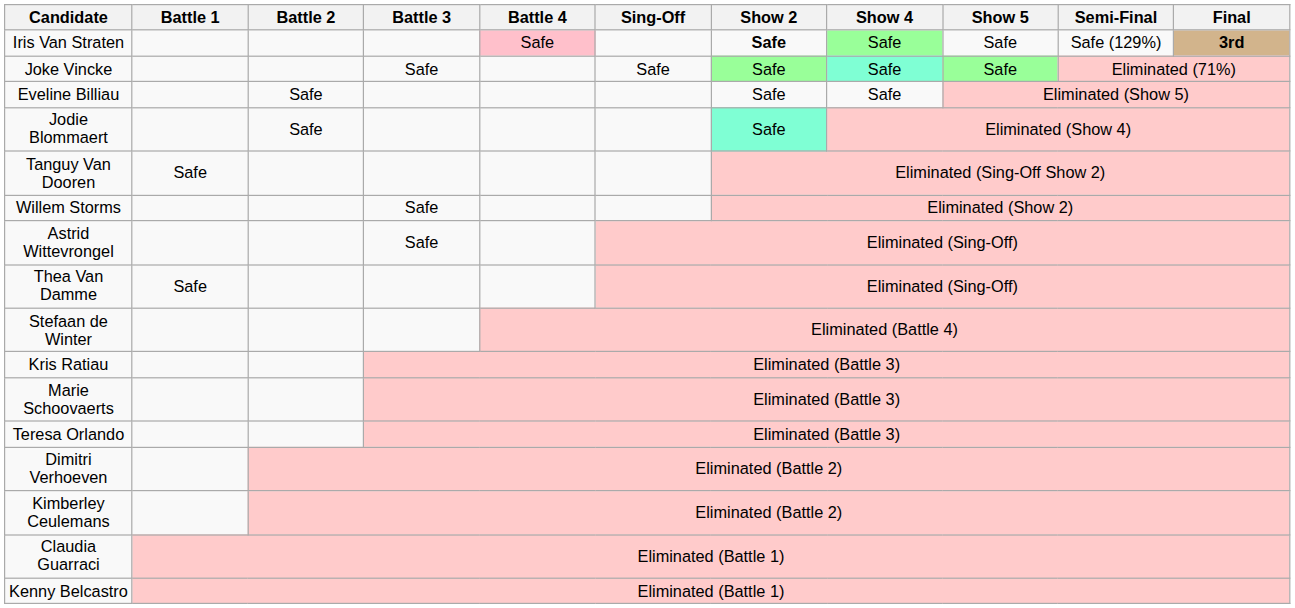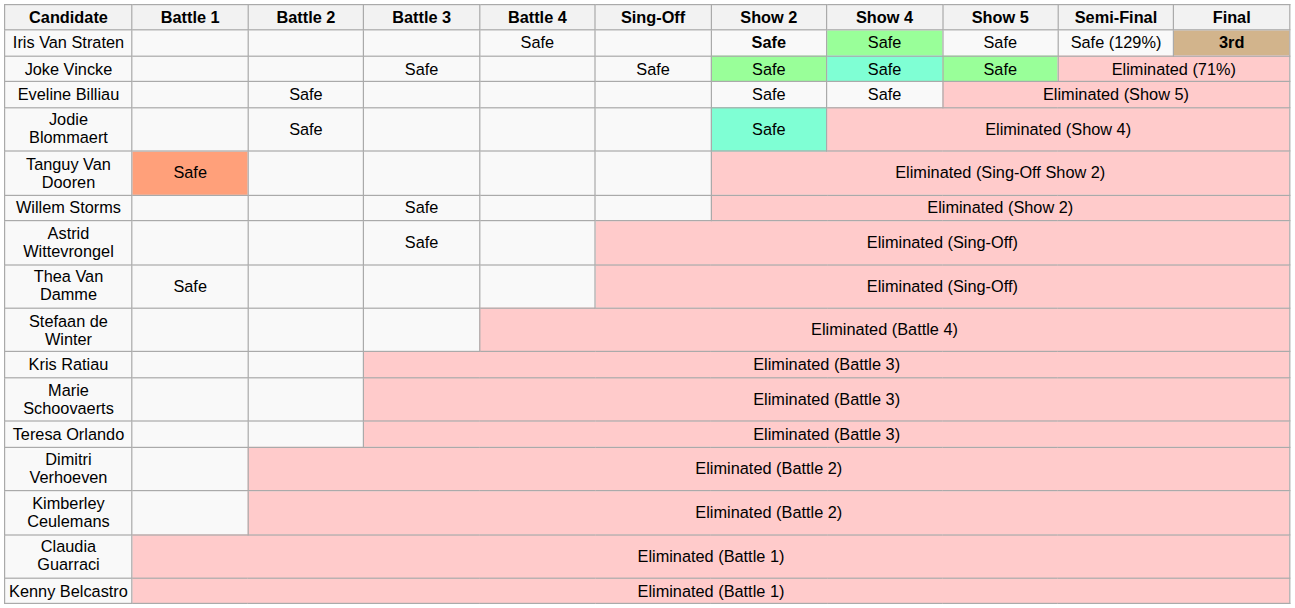Iris Van Straten | Battle 4: pink background -> no background
Tanguy Van Dooren | Battle 1: no background -> lightsalmon background
